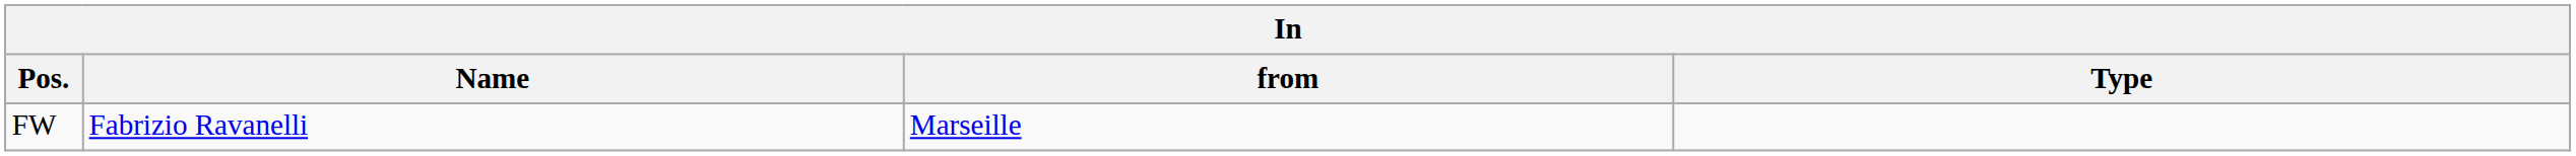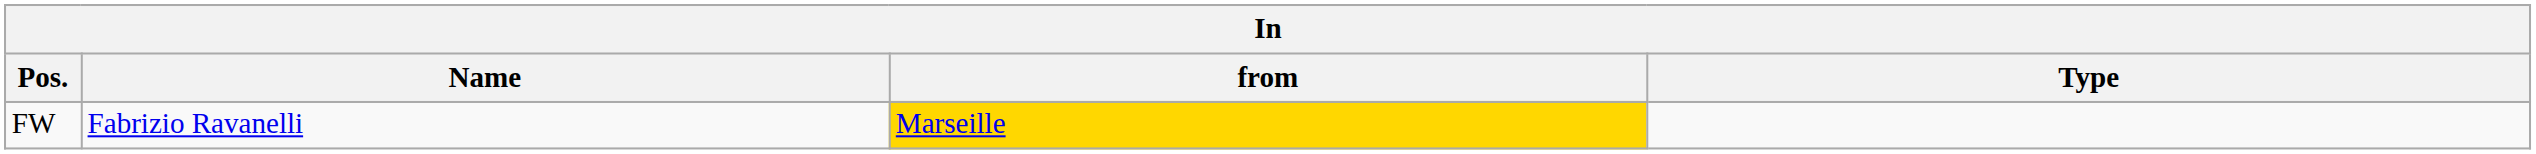FW | from: no background -> gold background
